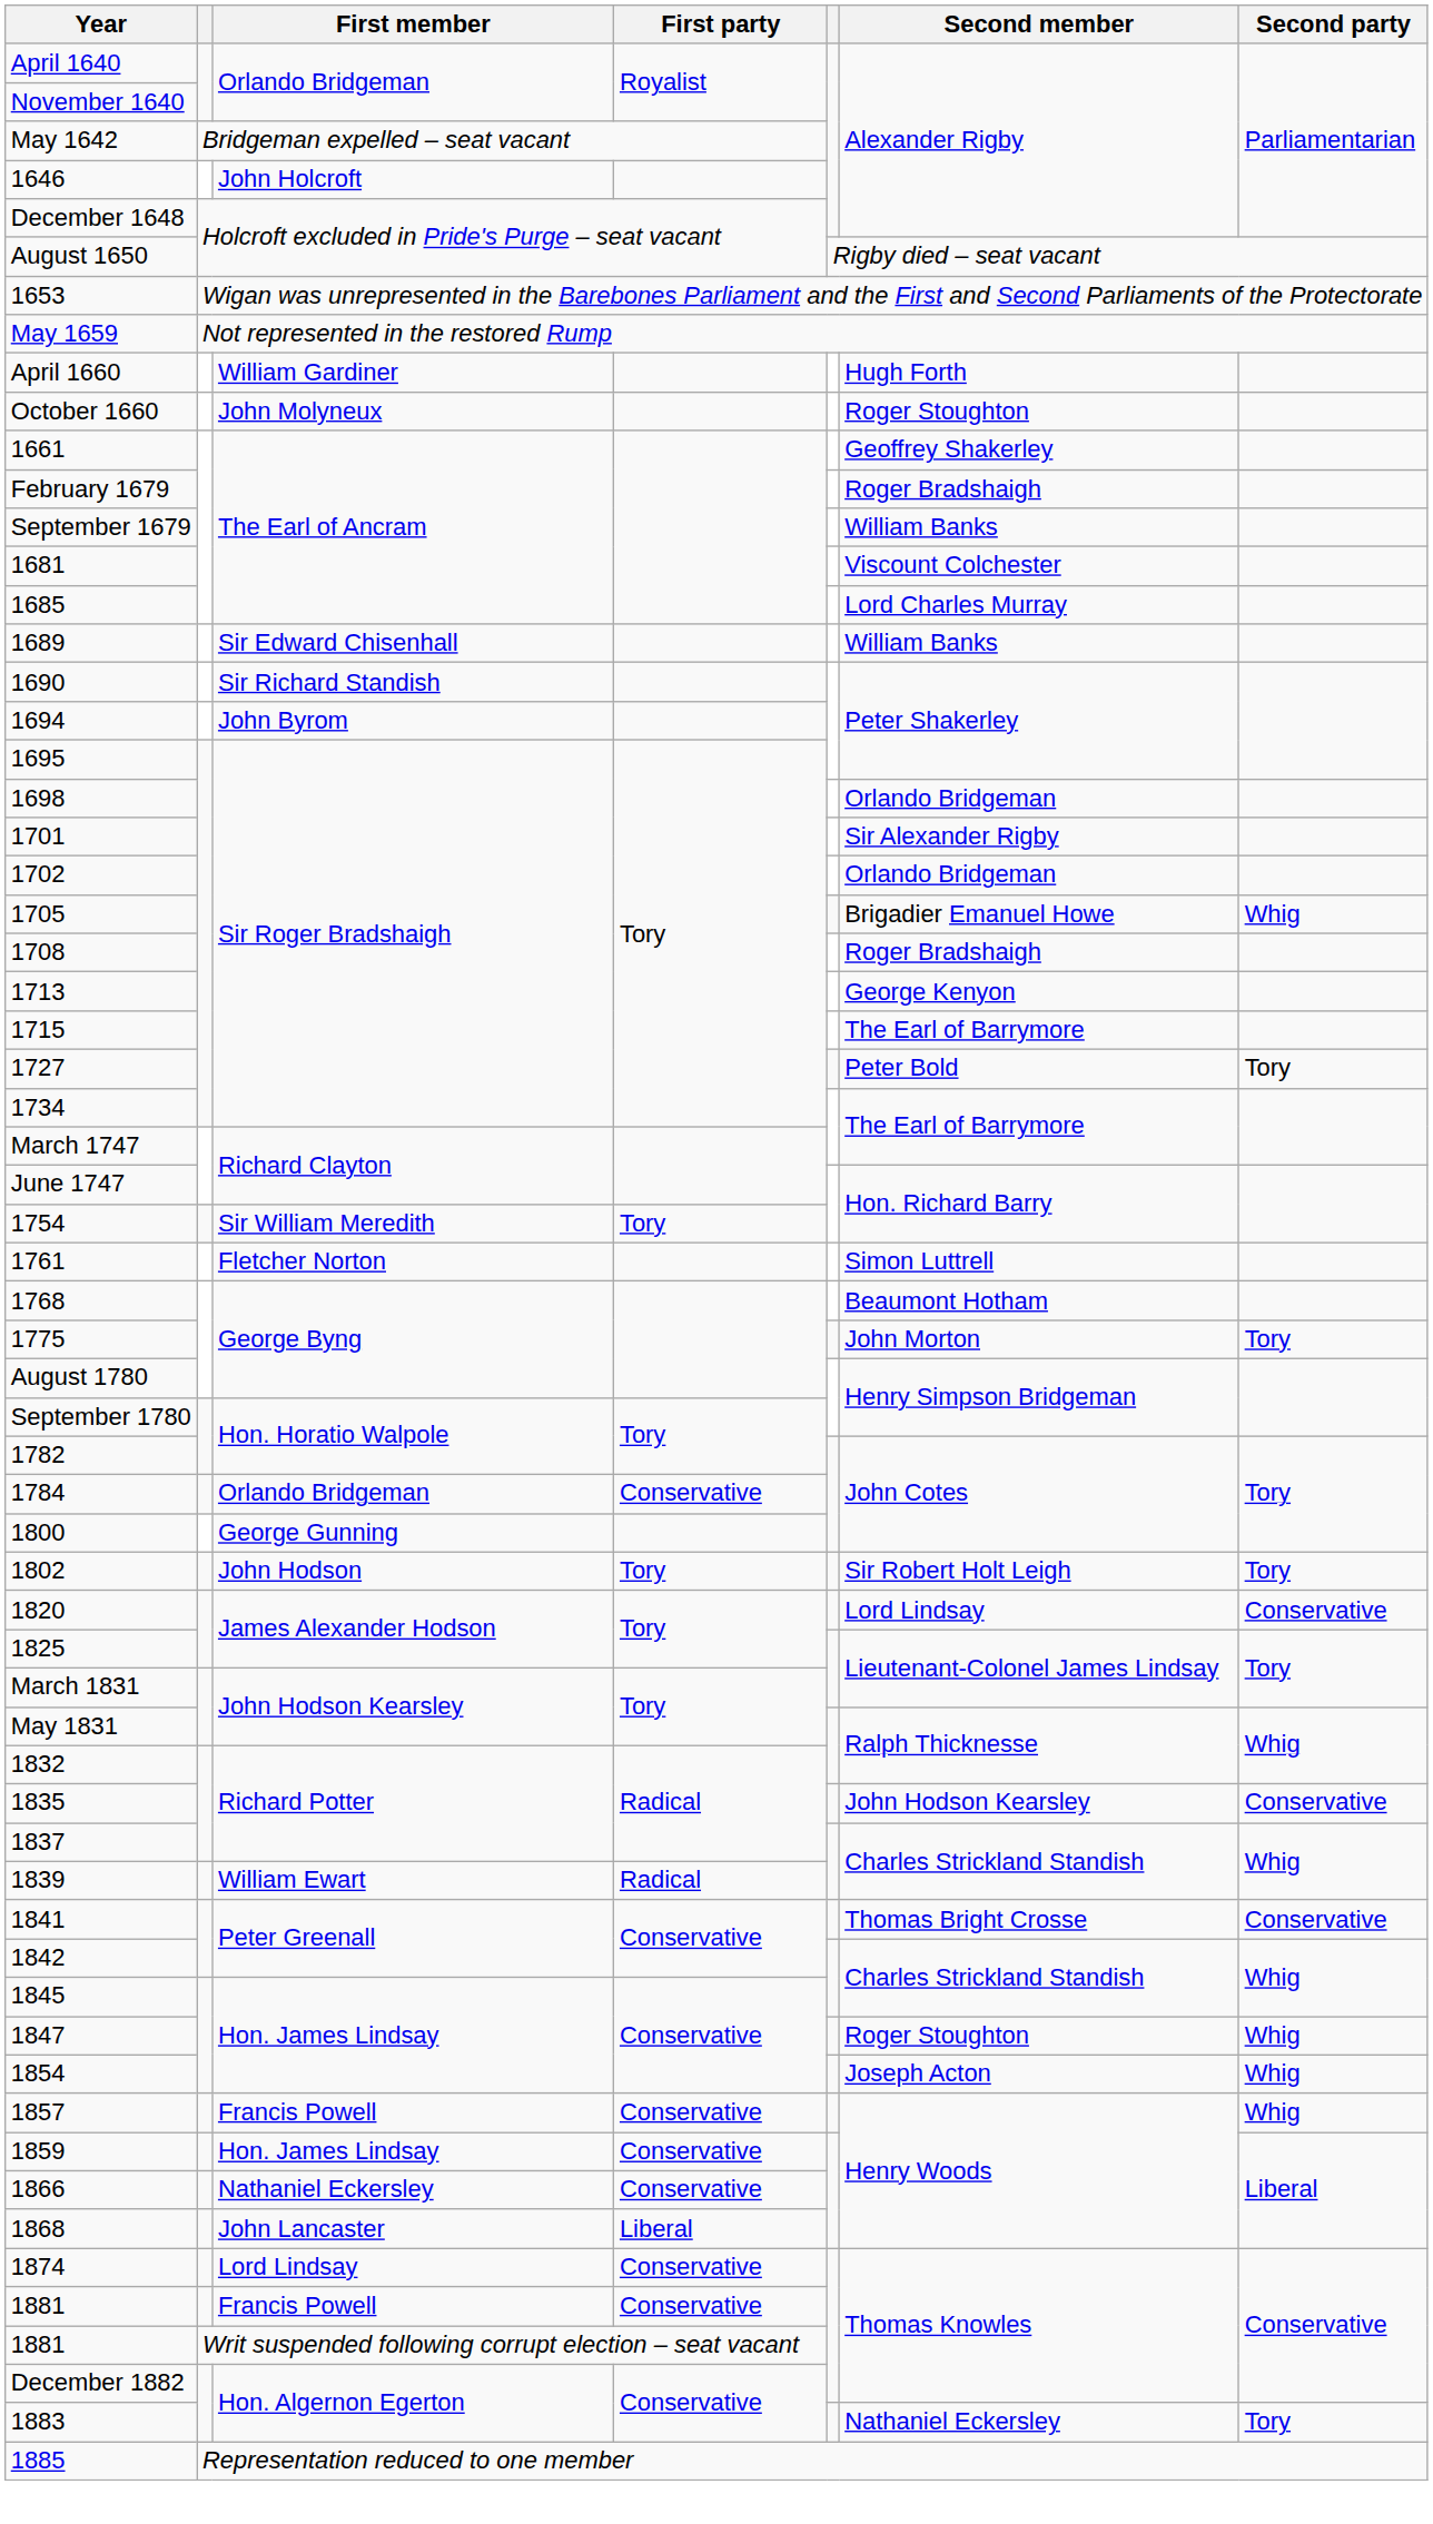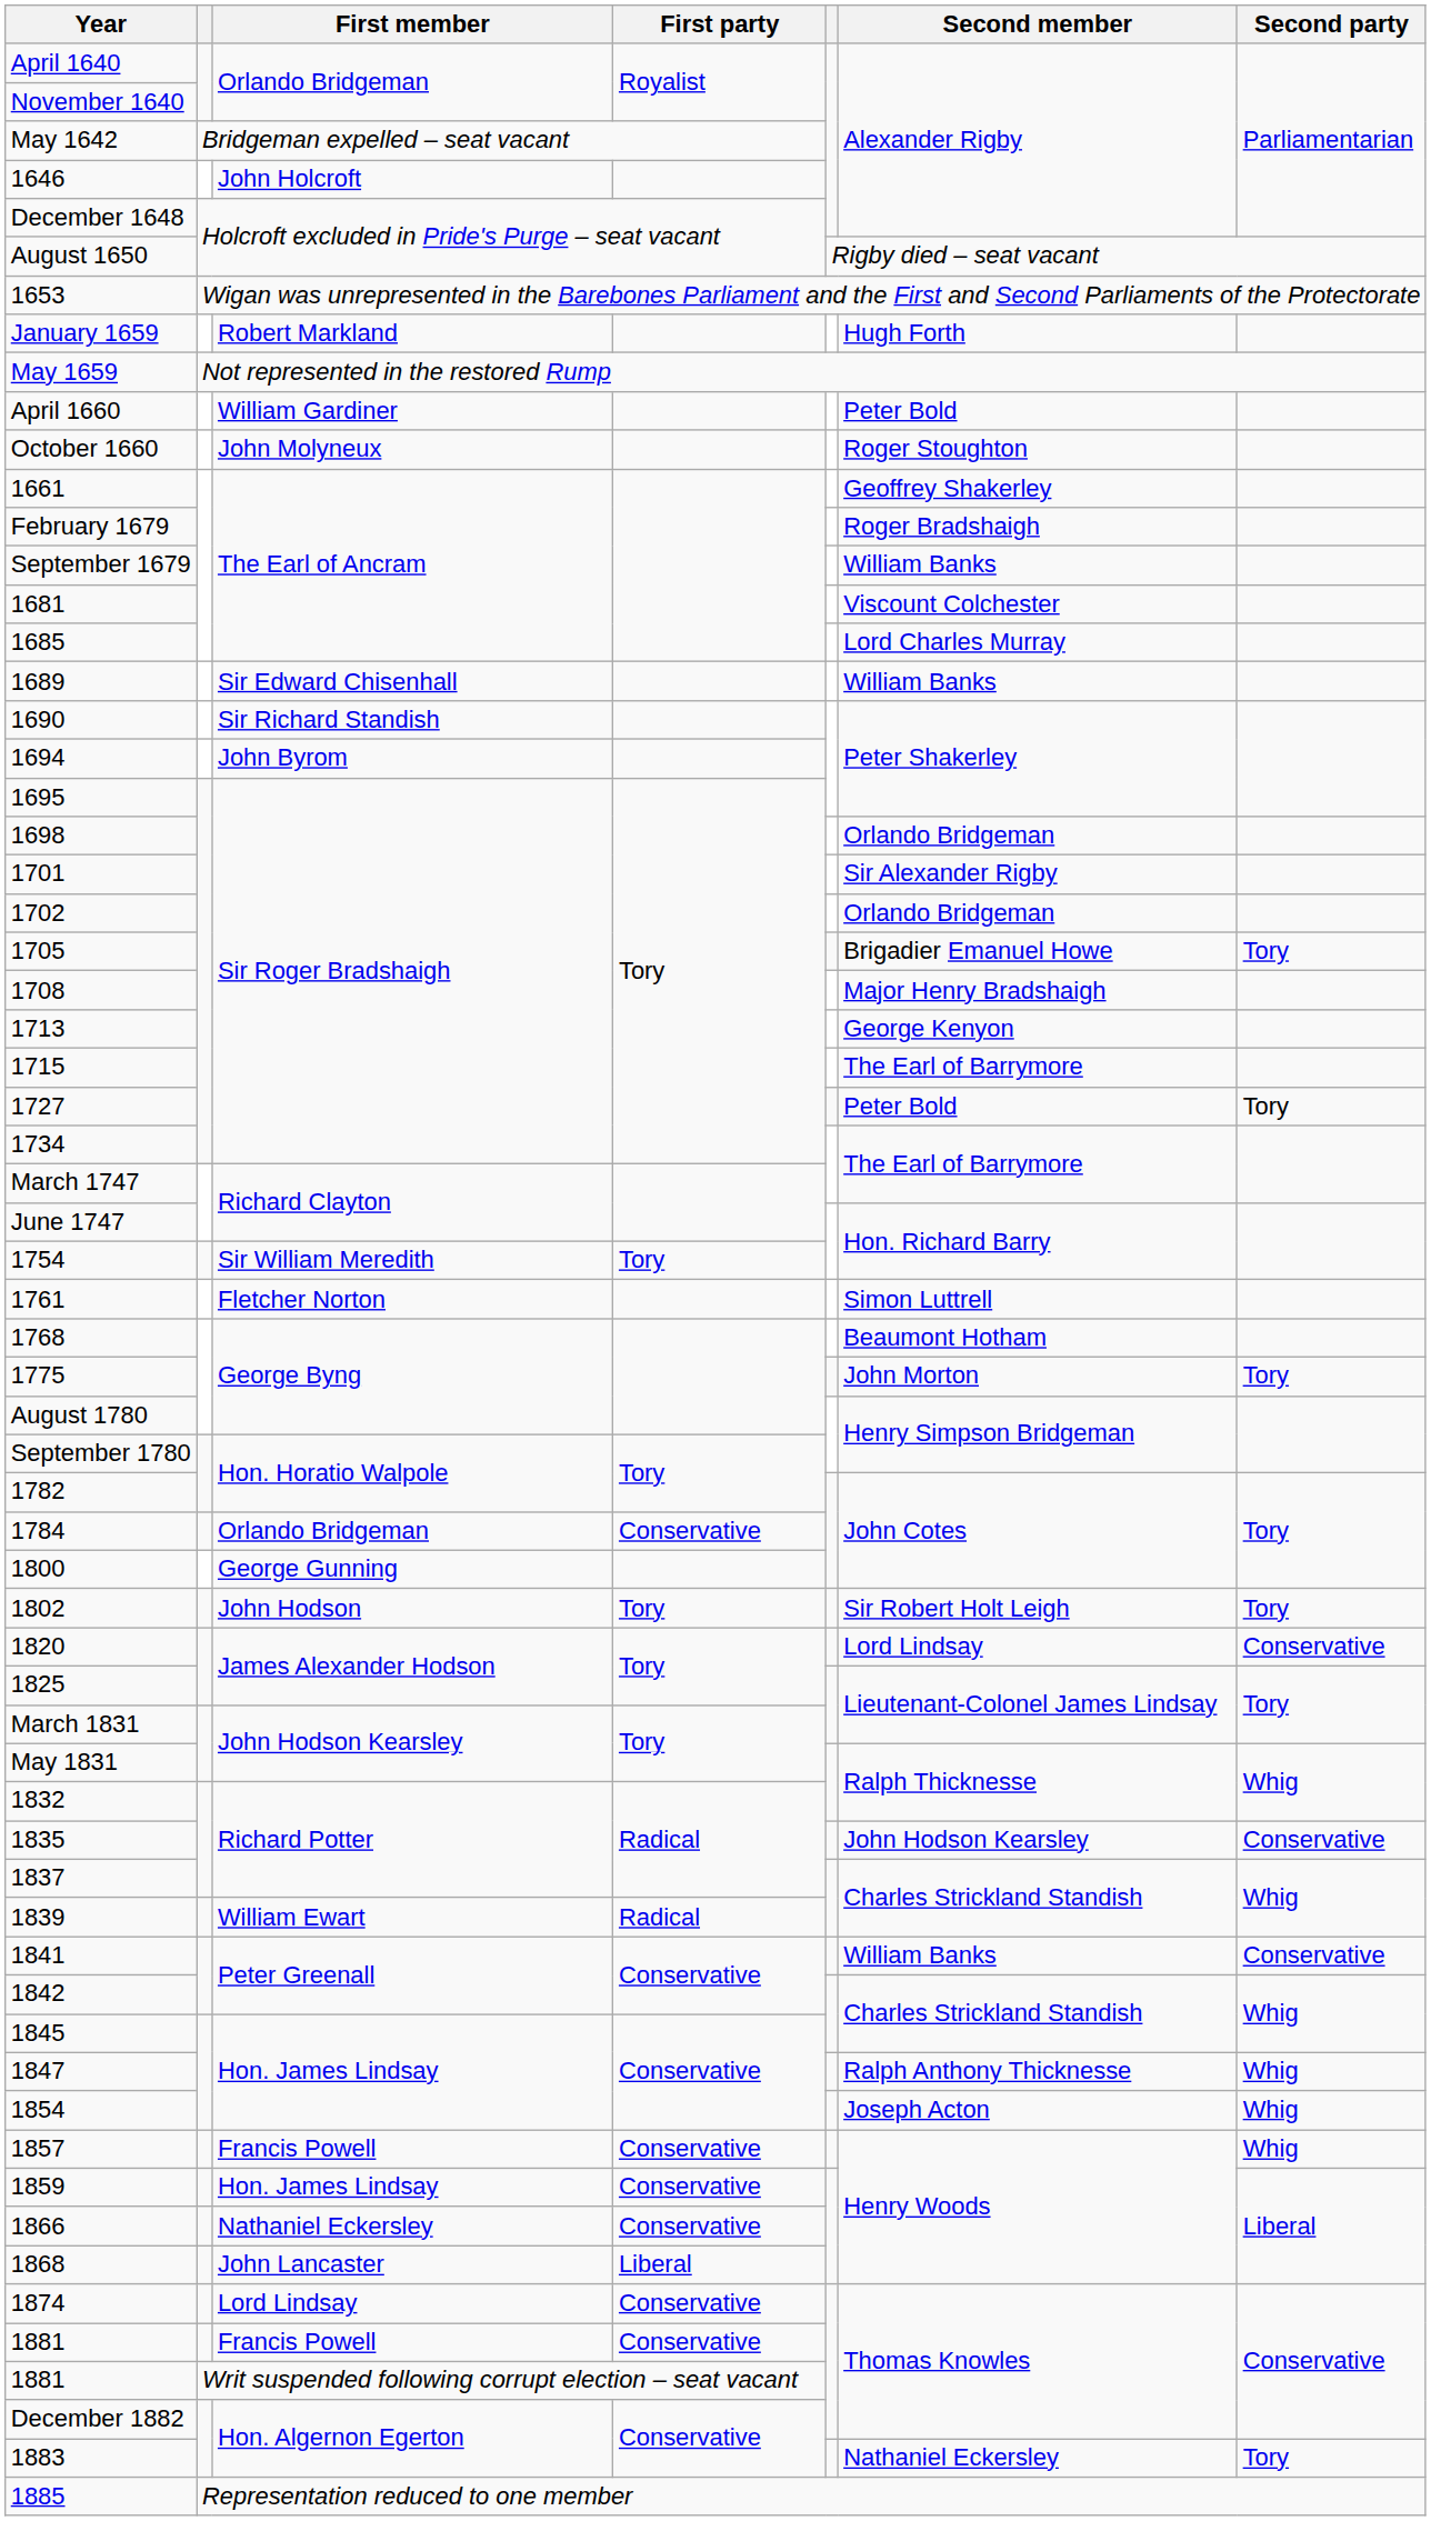+ row: January 1659 | Robert Markland | Hugh Forth
April 1660 | Second member: Hugh Forth -> Peter Bold
1705 | Second party: Whig -> Tory
1708 | Second member: Roger Bradshaigh -> Major Henry Bradshaigh
1841 | Second member: Thomas Bright Crosse -> William Banks
1847 | Second member: Roger Stoughton -> Ralph Anthony Thicknesse
